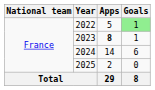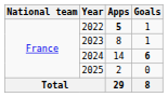2022 | Apps: normal -> bold
2022 | Goals: lightgreen background -> no background
2023 | Apps: bold -> normal
2024 | Goals: normal -> bold
